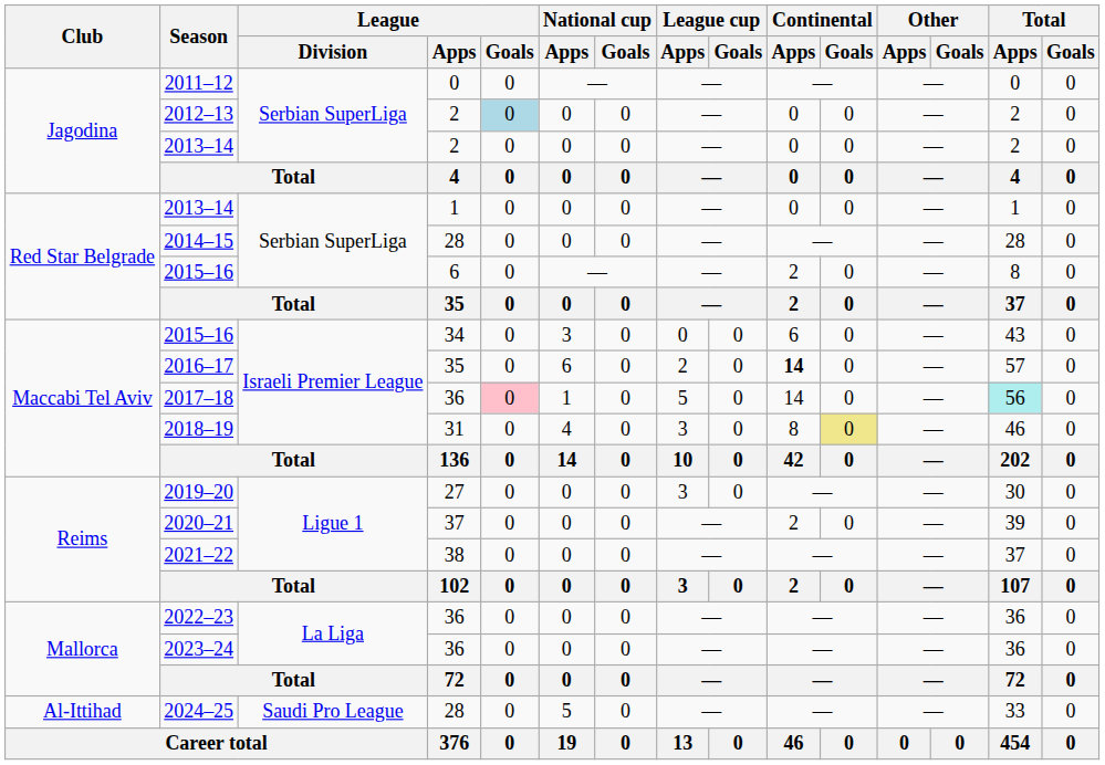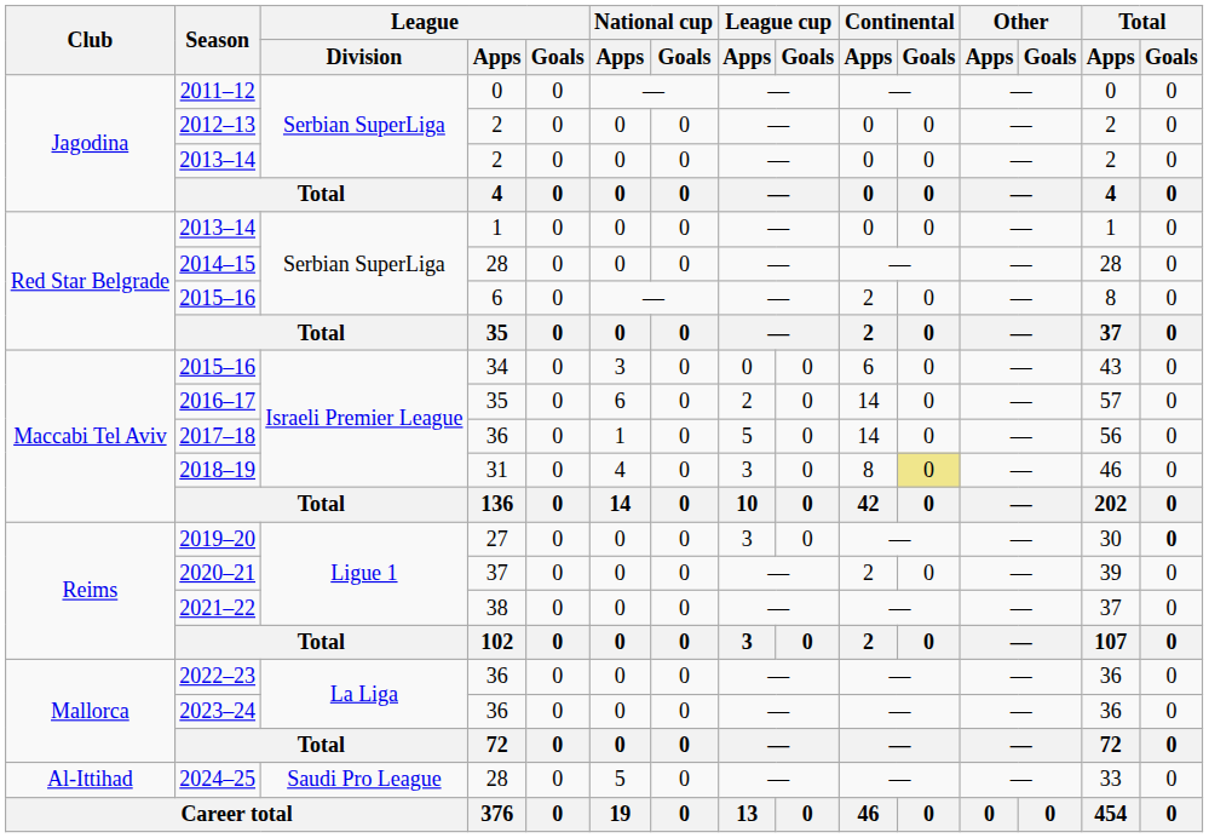2012–13 | League / Goals: lightblue background -> no background
2016–17 | Continental / Apps: bold -> normal
2017–18 | League / Goals: pink background -> no background
2017–18 | Total / Apps: paleturquoise background -> no background
2019–20 | Total / Goals: normal -> bold
